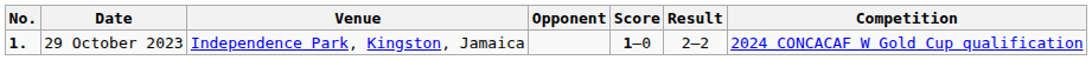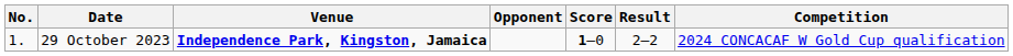29 October 2023 | No.: bold -> normal
29 October 2023 | Venue: normal -> bold
